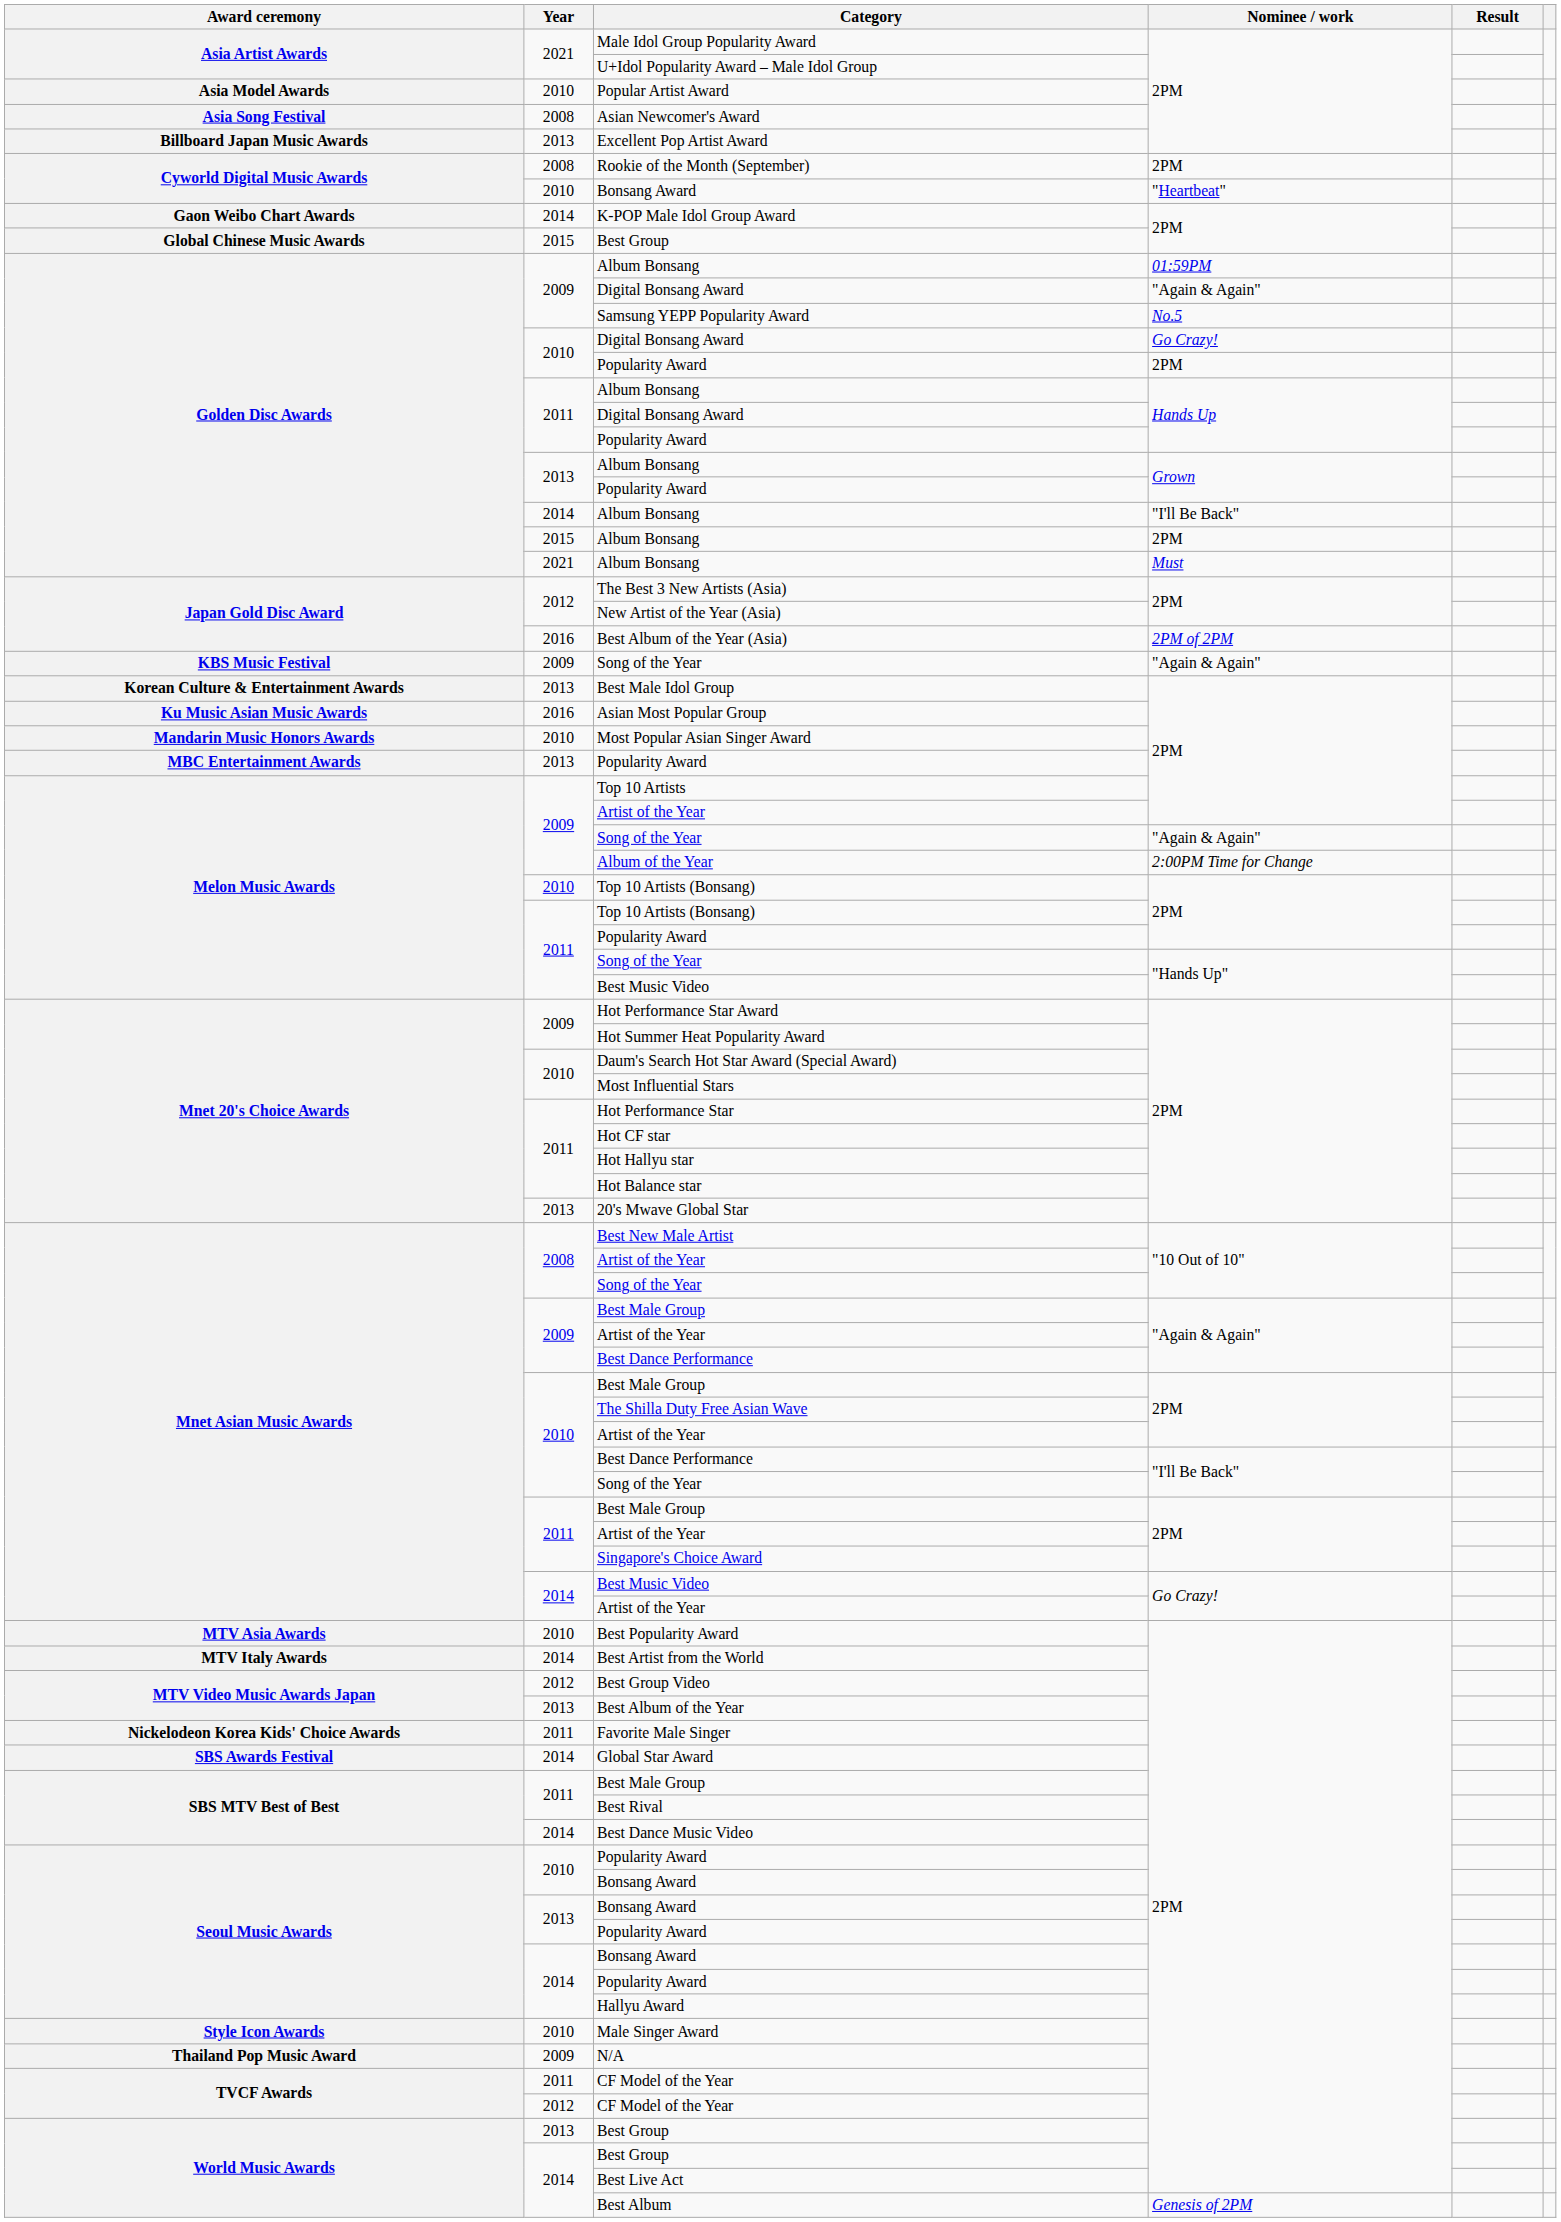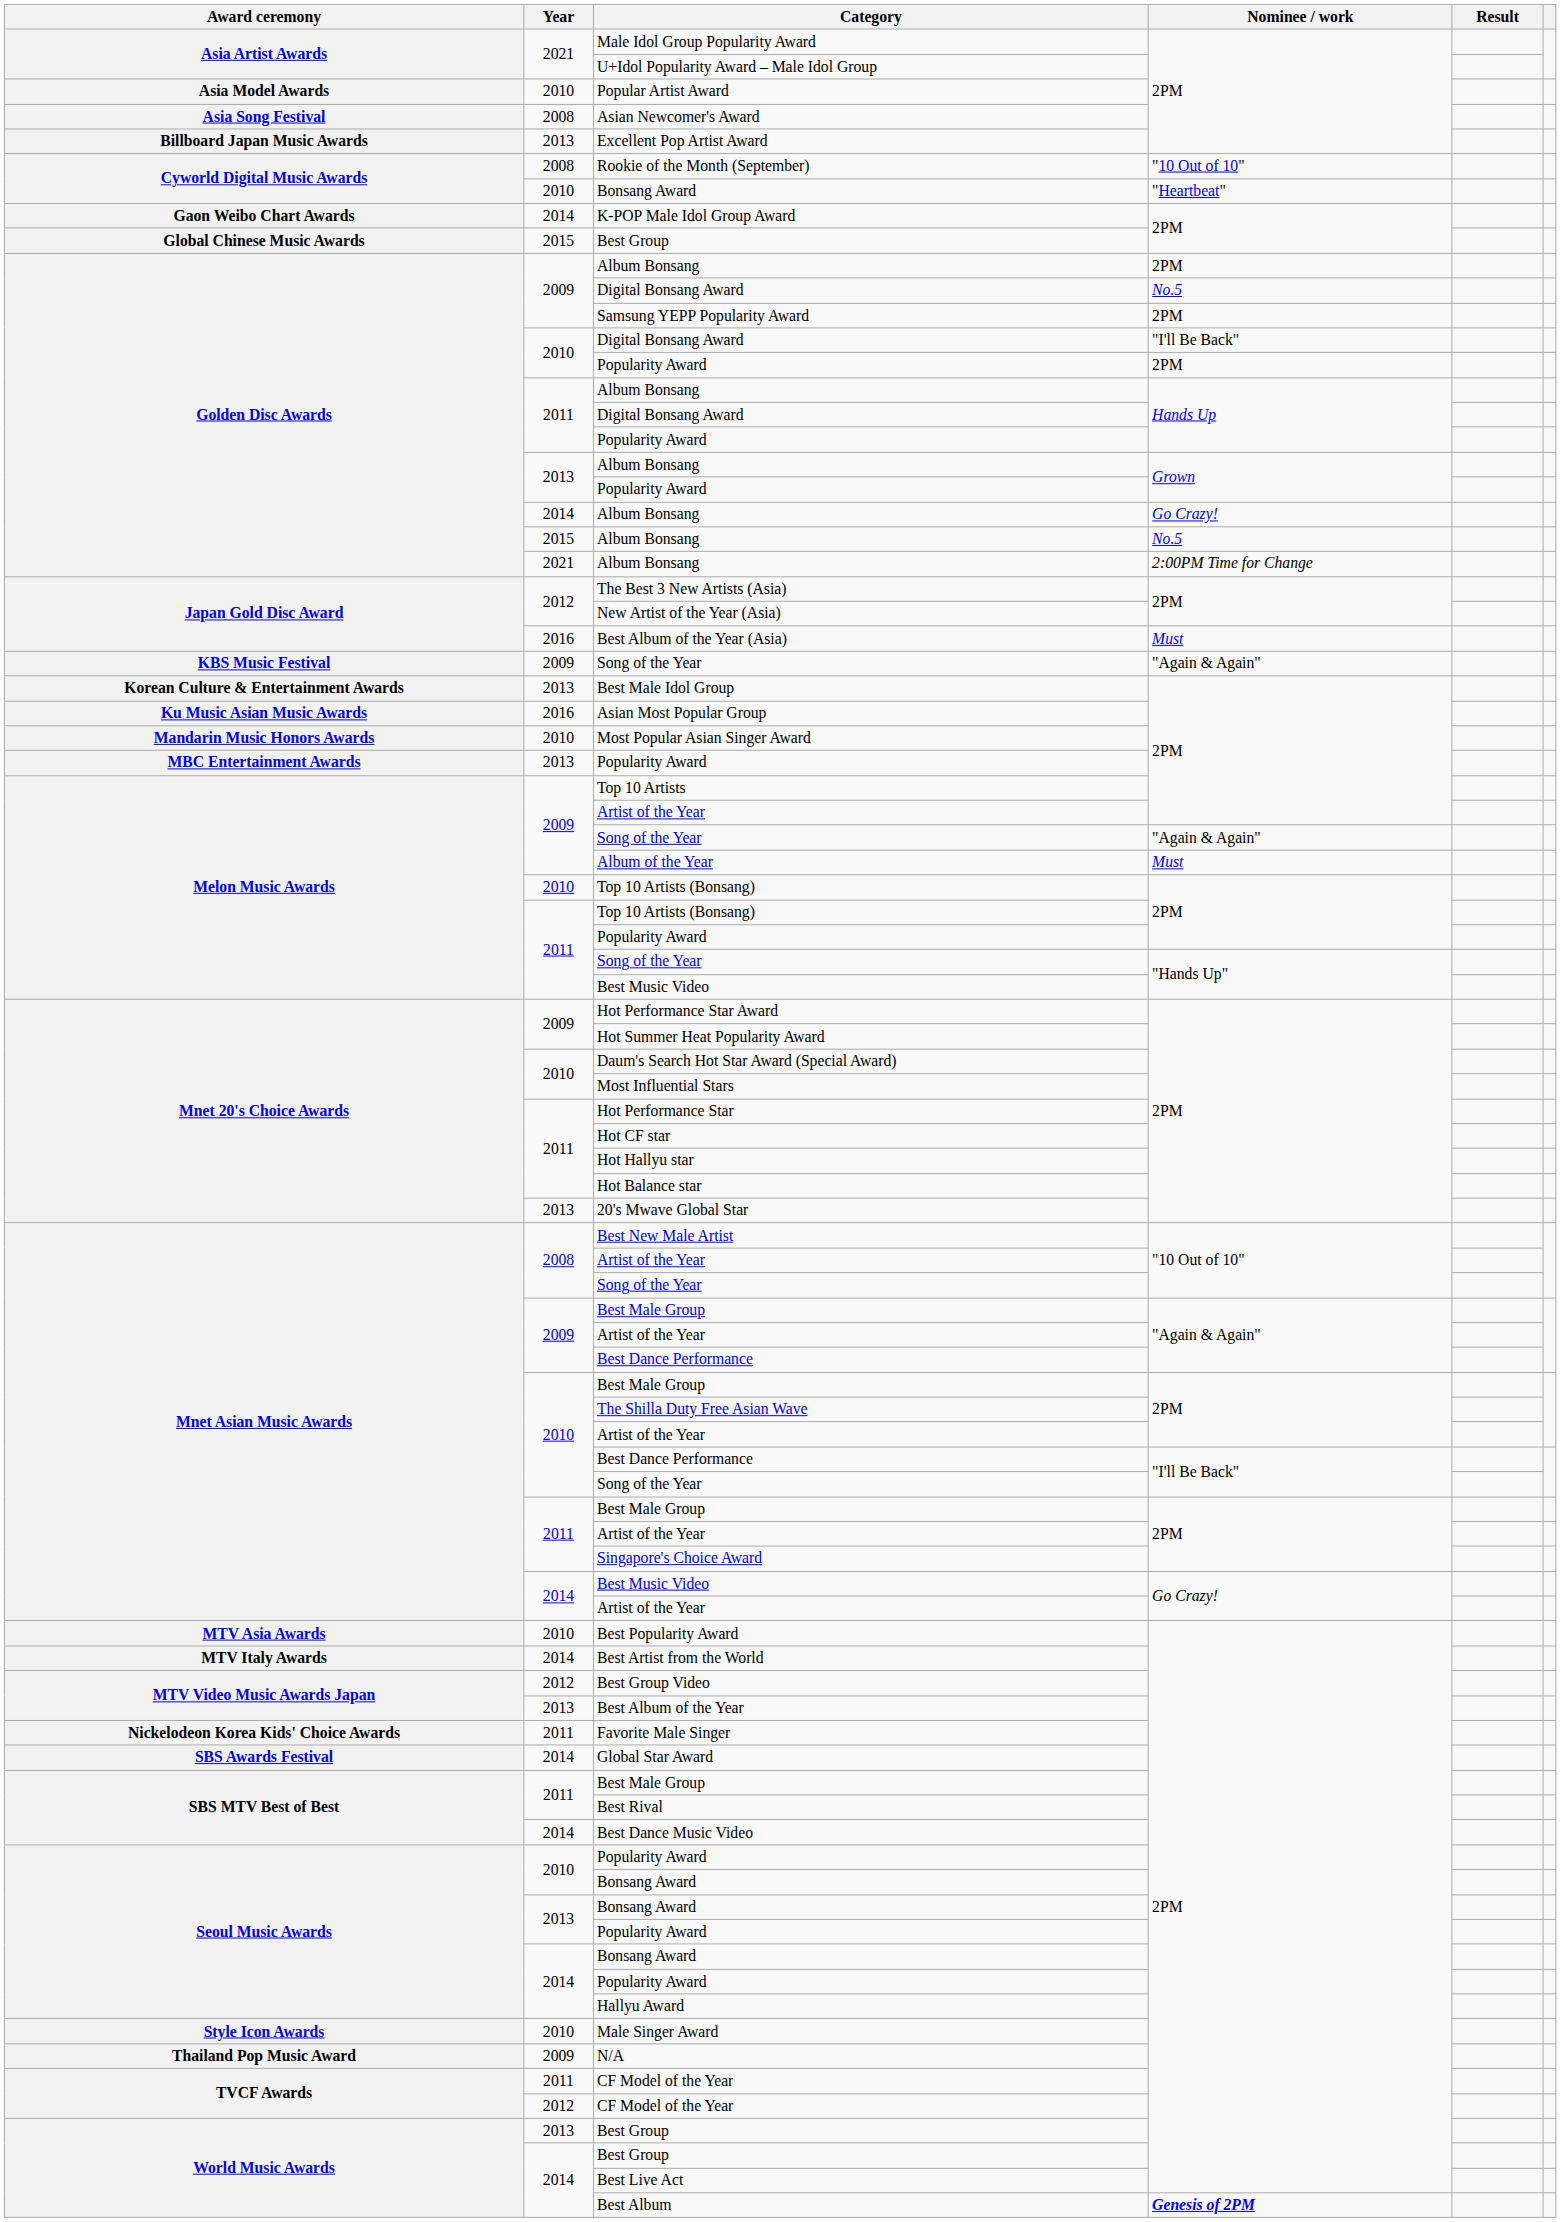Rookie of the Month (September) | Nominee / work: 2PM -> "10 Out of 10"
2009 / Album Bonsang | Nominee / work: 01:59PM -> 2PM
2009 / Digital Bonsang Award | Nominee / work: "Again & Again" -> No.5
Samsung YEPP Popularity Award | Nominee / work: No.5 -> 2PM
2010 / Digital Bonsang Award | Nominee / work: Go Crazy! -> "I'll Be Back"
2014 / Album Bonsang | Nominee / work: "I'll Be Back" -> Go Crazy!
2015 / Album Bonsang | Nominee / work: 2PM -> No.5
2021 / Album Bonsang | Nominee / work: Must -> 2:00PM Time for Change
Best Album of the Year (Asia) | Nominee / work: 2PM of 2PM -> Must
Album of the Year | Nominee / work: 2:00PM Time for Change -> Must
Best Album | Nominee / work: normal -> bold
